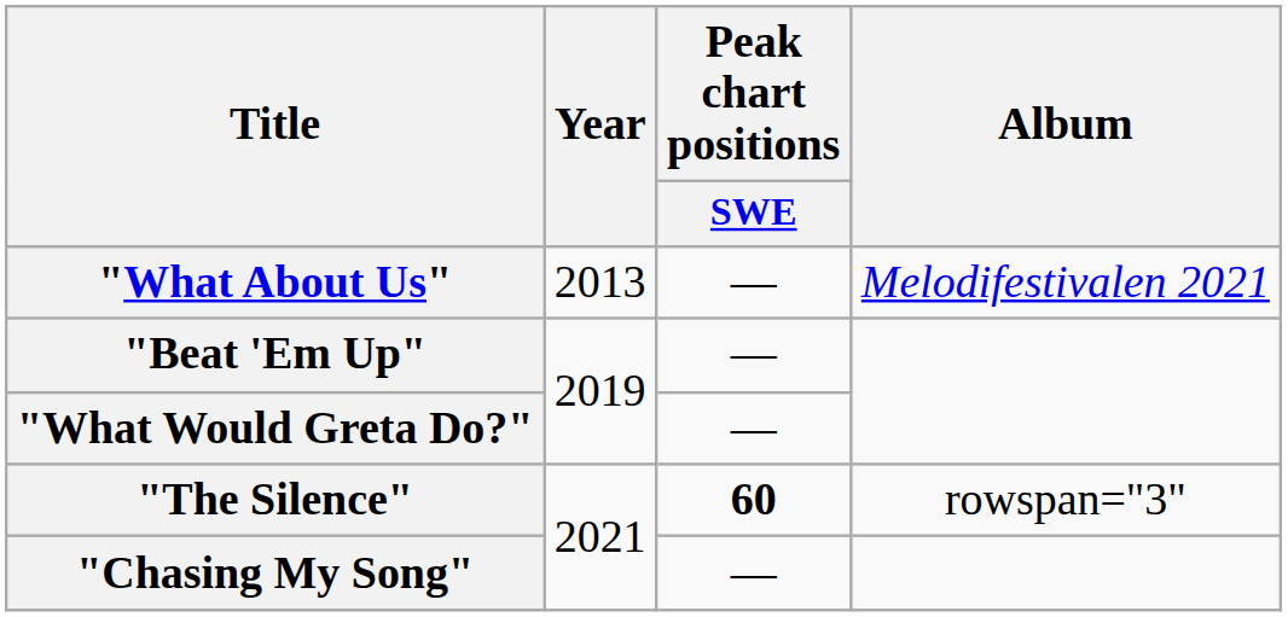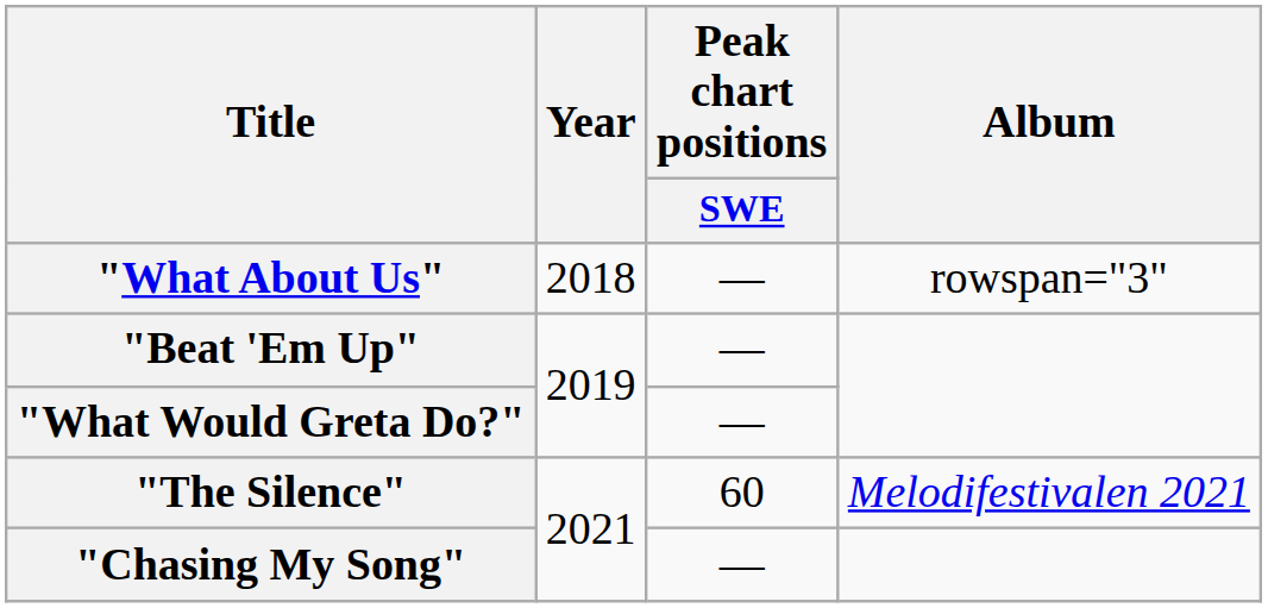"What About Us" | Year: 2013 -> 2018
"What About Us" | Album: Melodifestivalen 2021 -> rowspan="3"
"The Silence" | Peak chart positions / SWE: bold -> normal
"The Silence" | Album: rowspan="3" -> Melodifestivalen 2021
